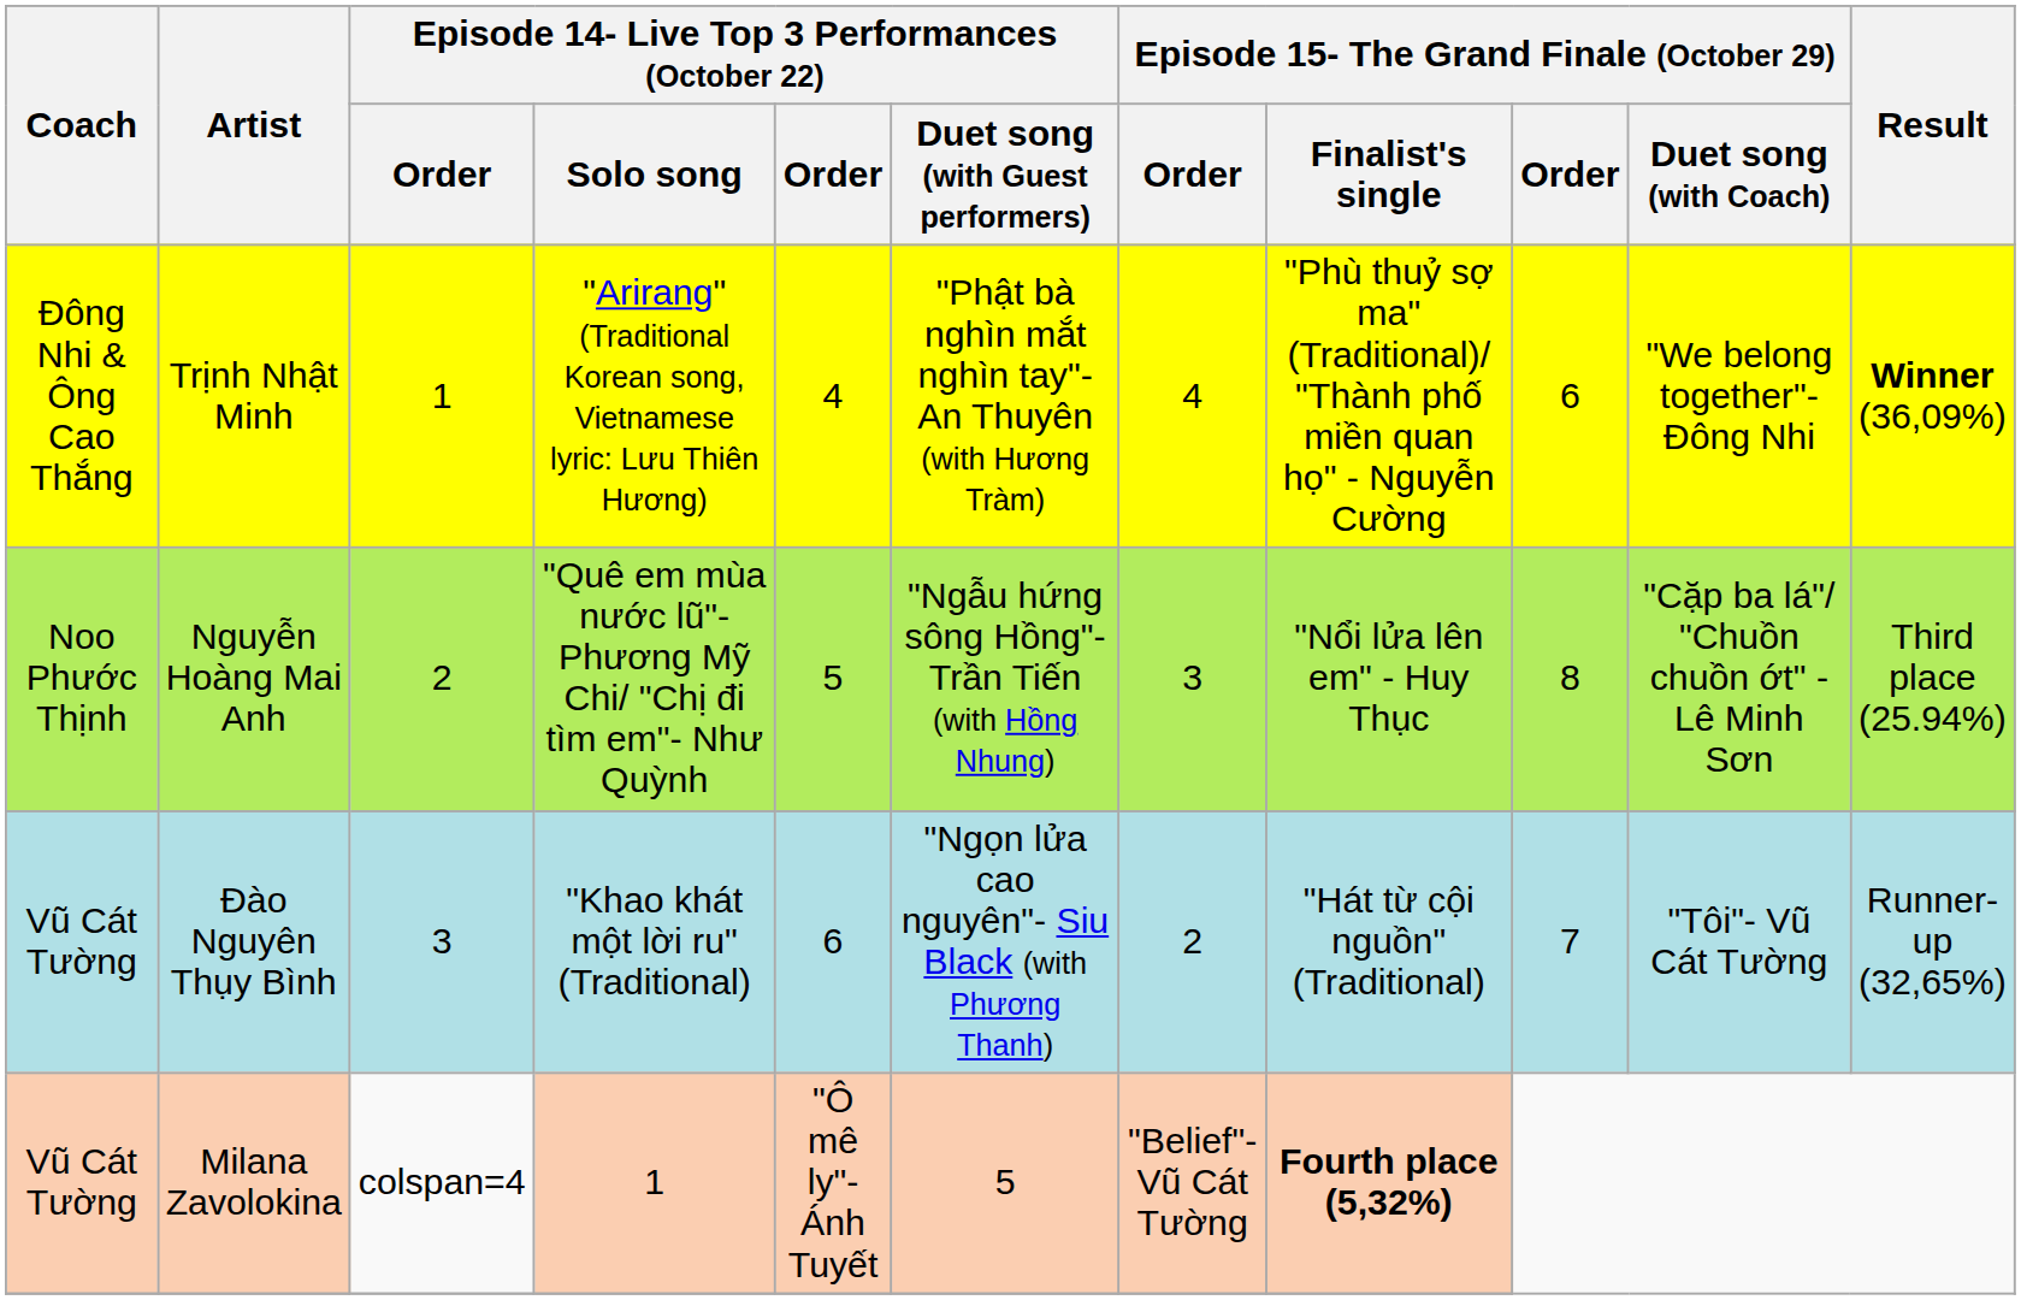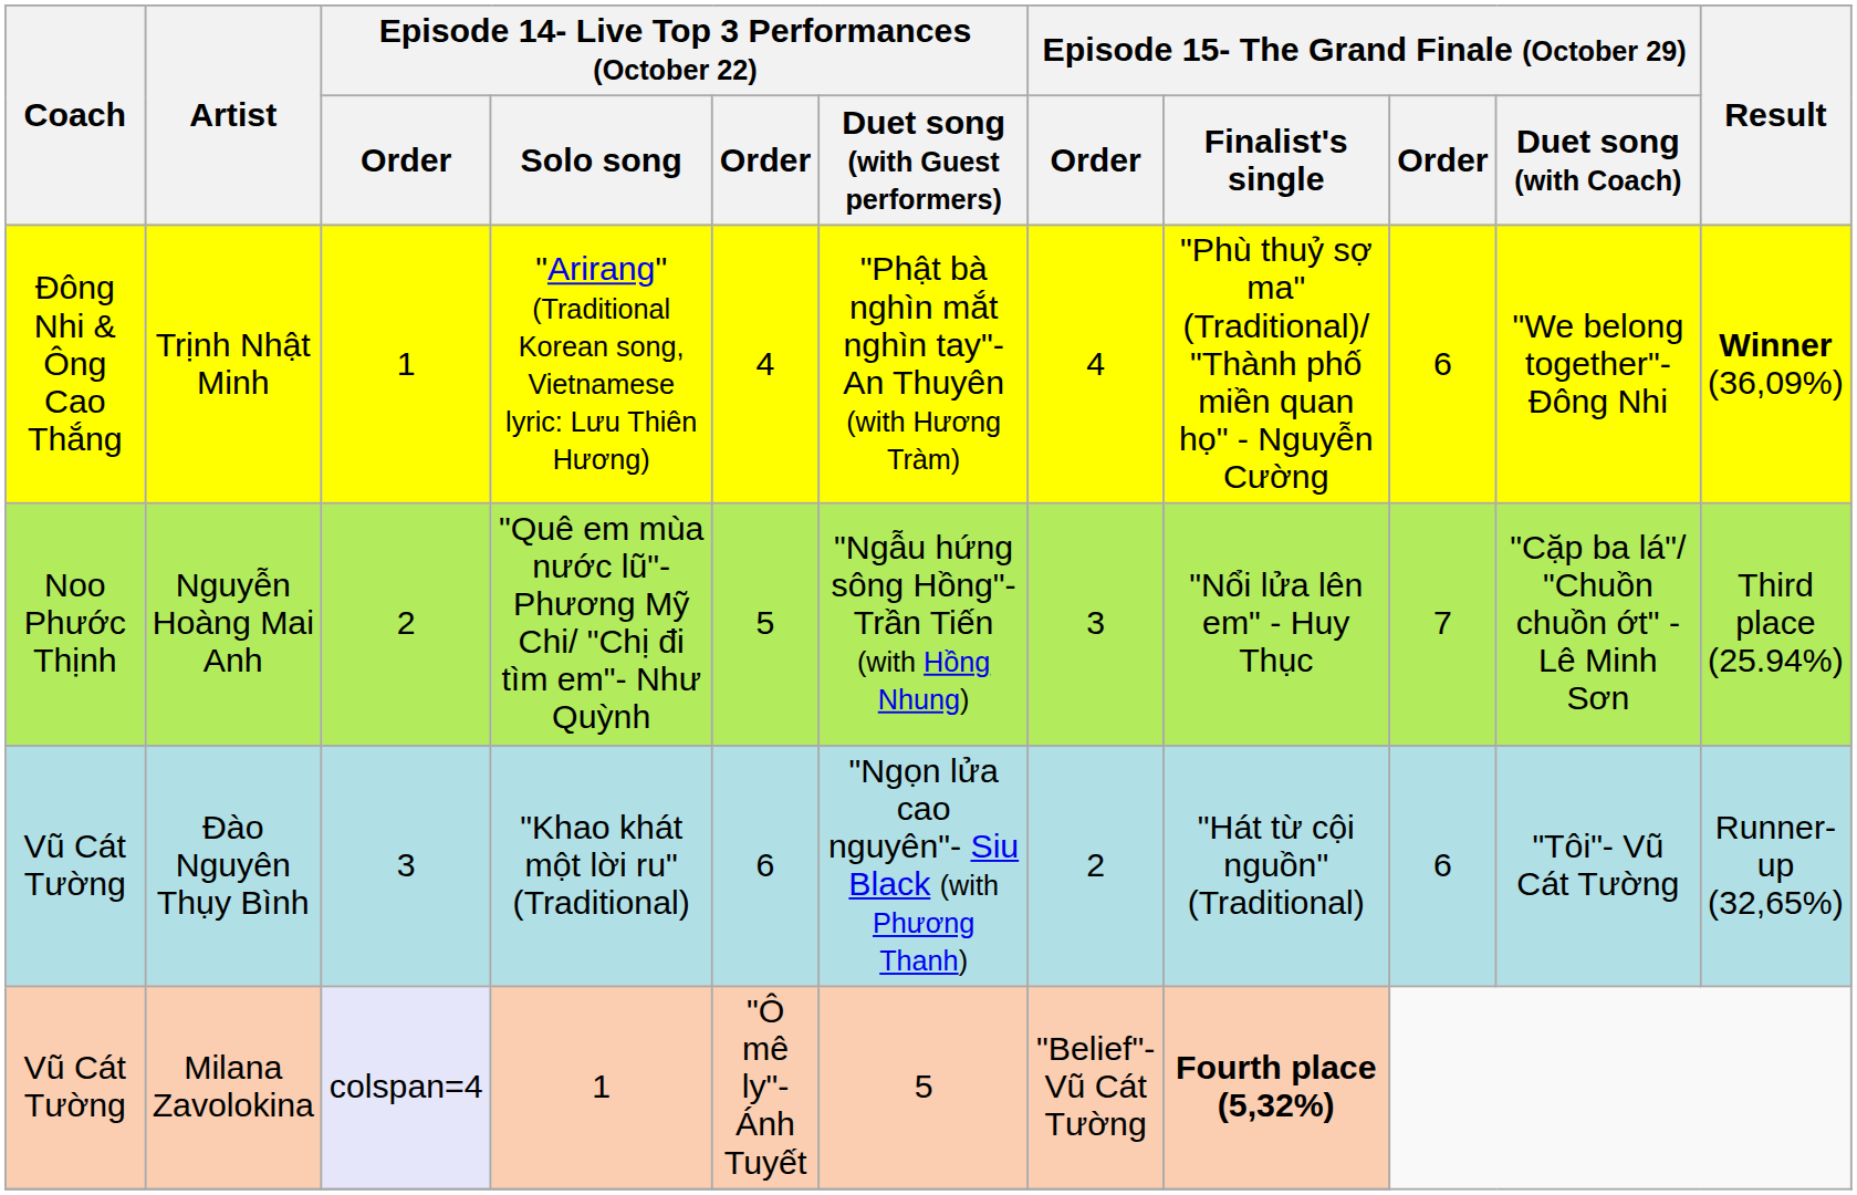Nguyễn Hoàng Mai Anh | column 9: 8 -> 7
Đào Nguyên Thụy Bình | column 9: 7 -> 6
Milana Zavolokina | column 3: no background -> lavender background
